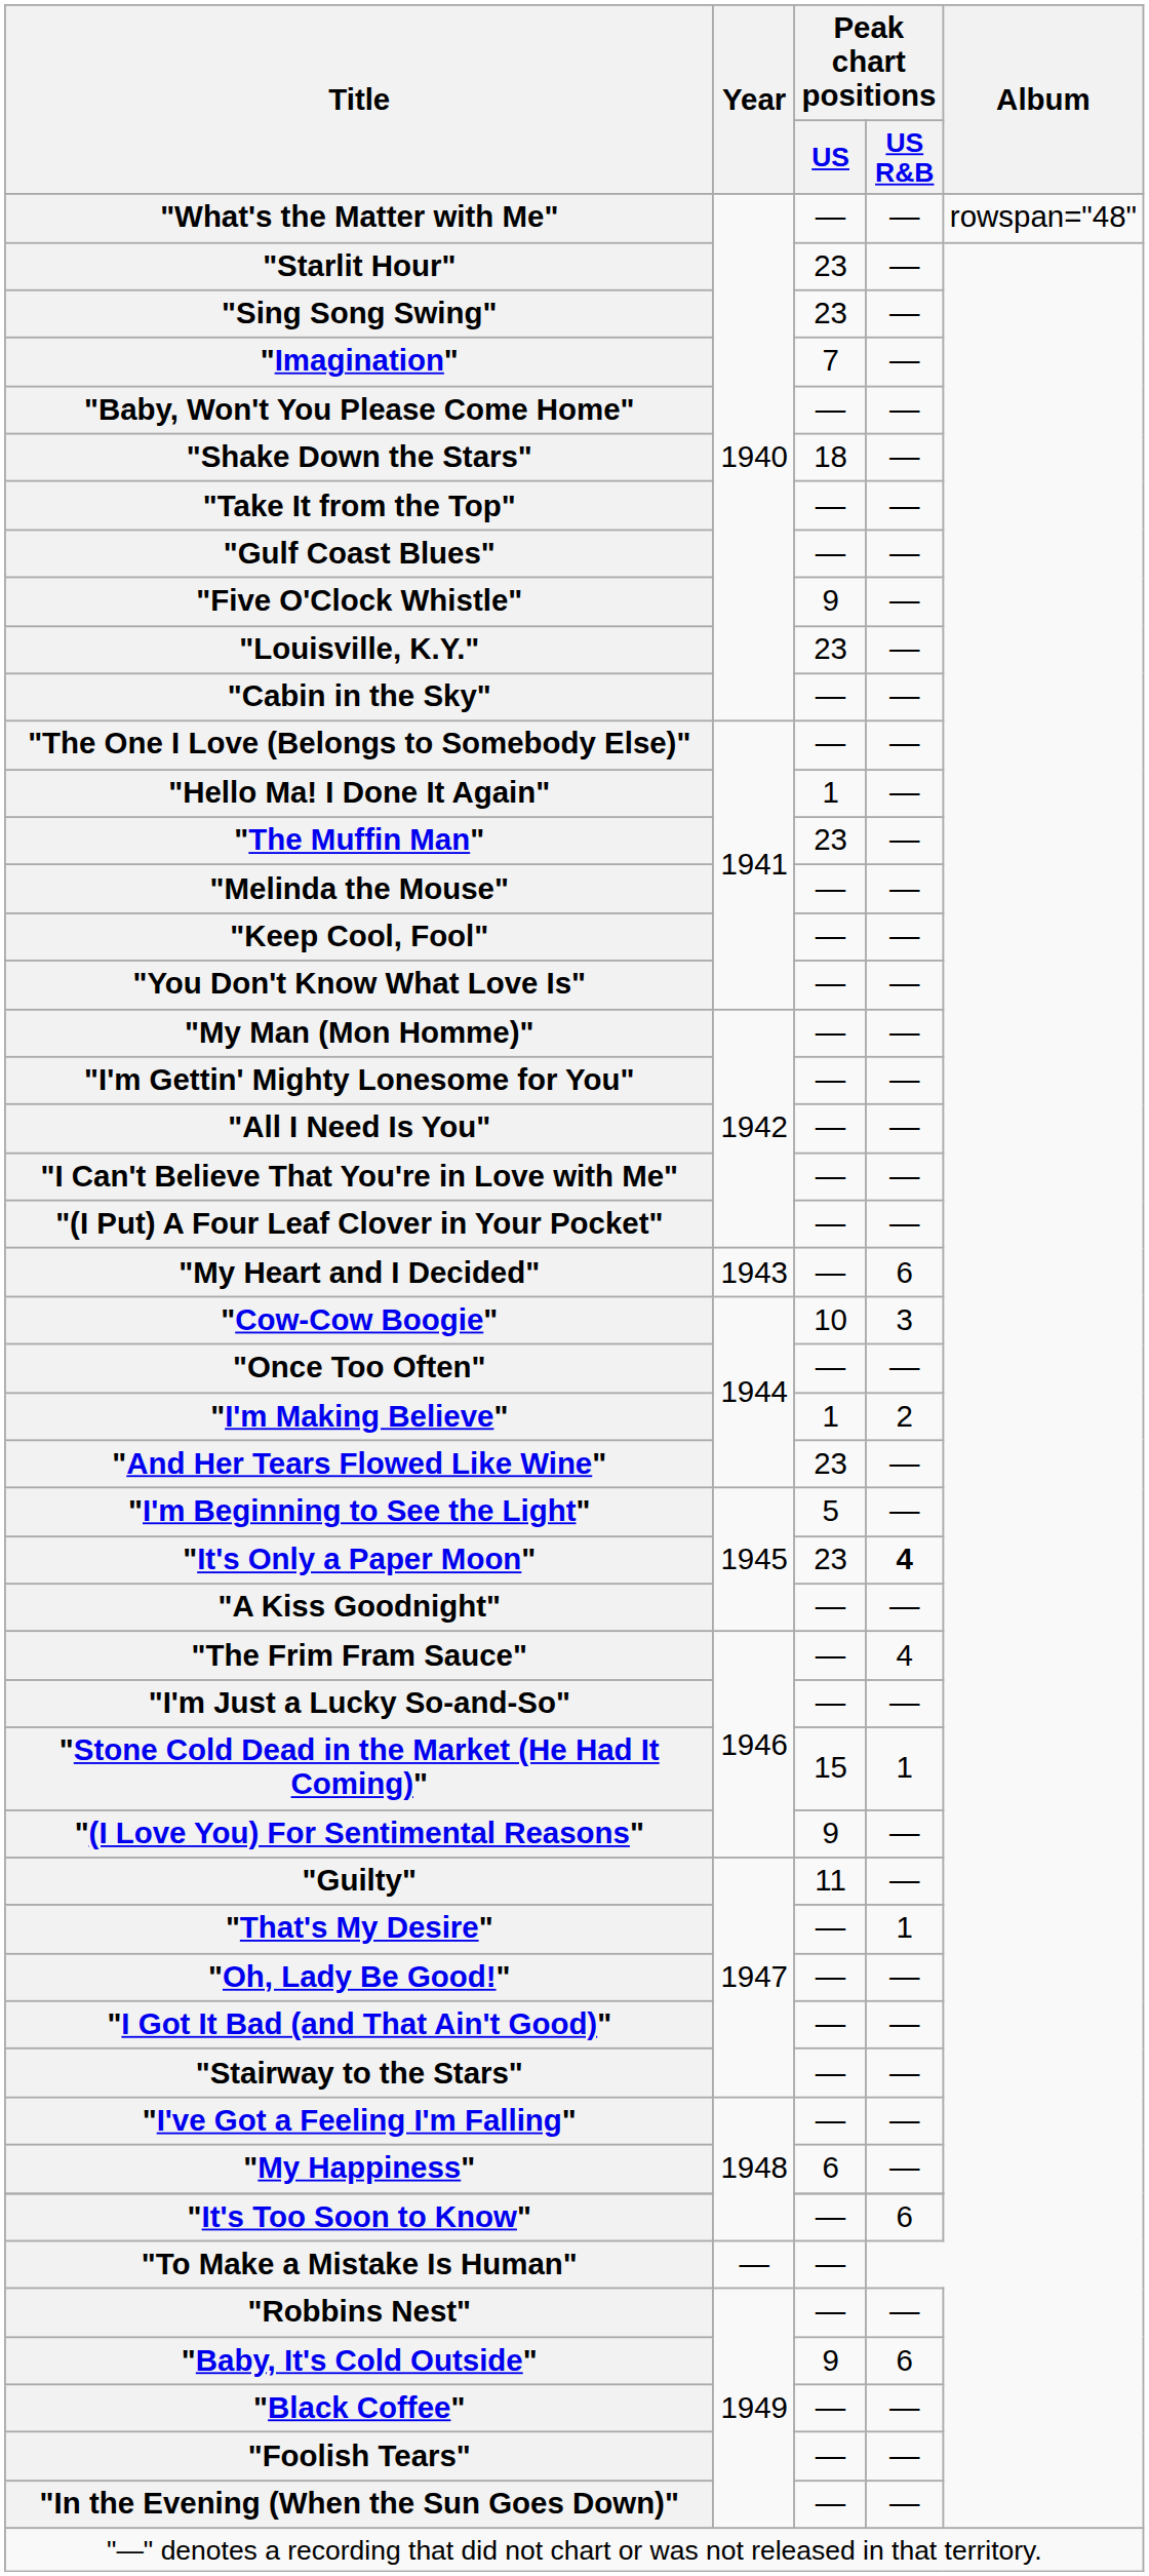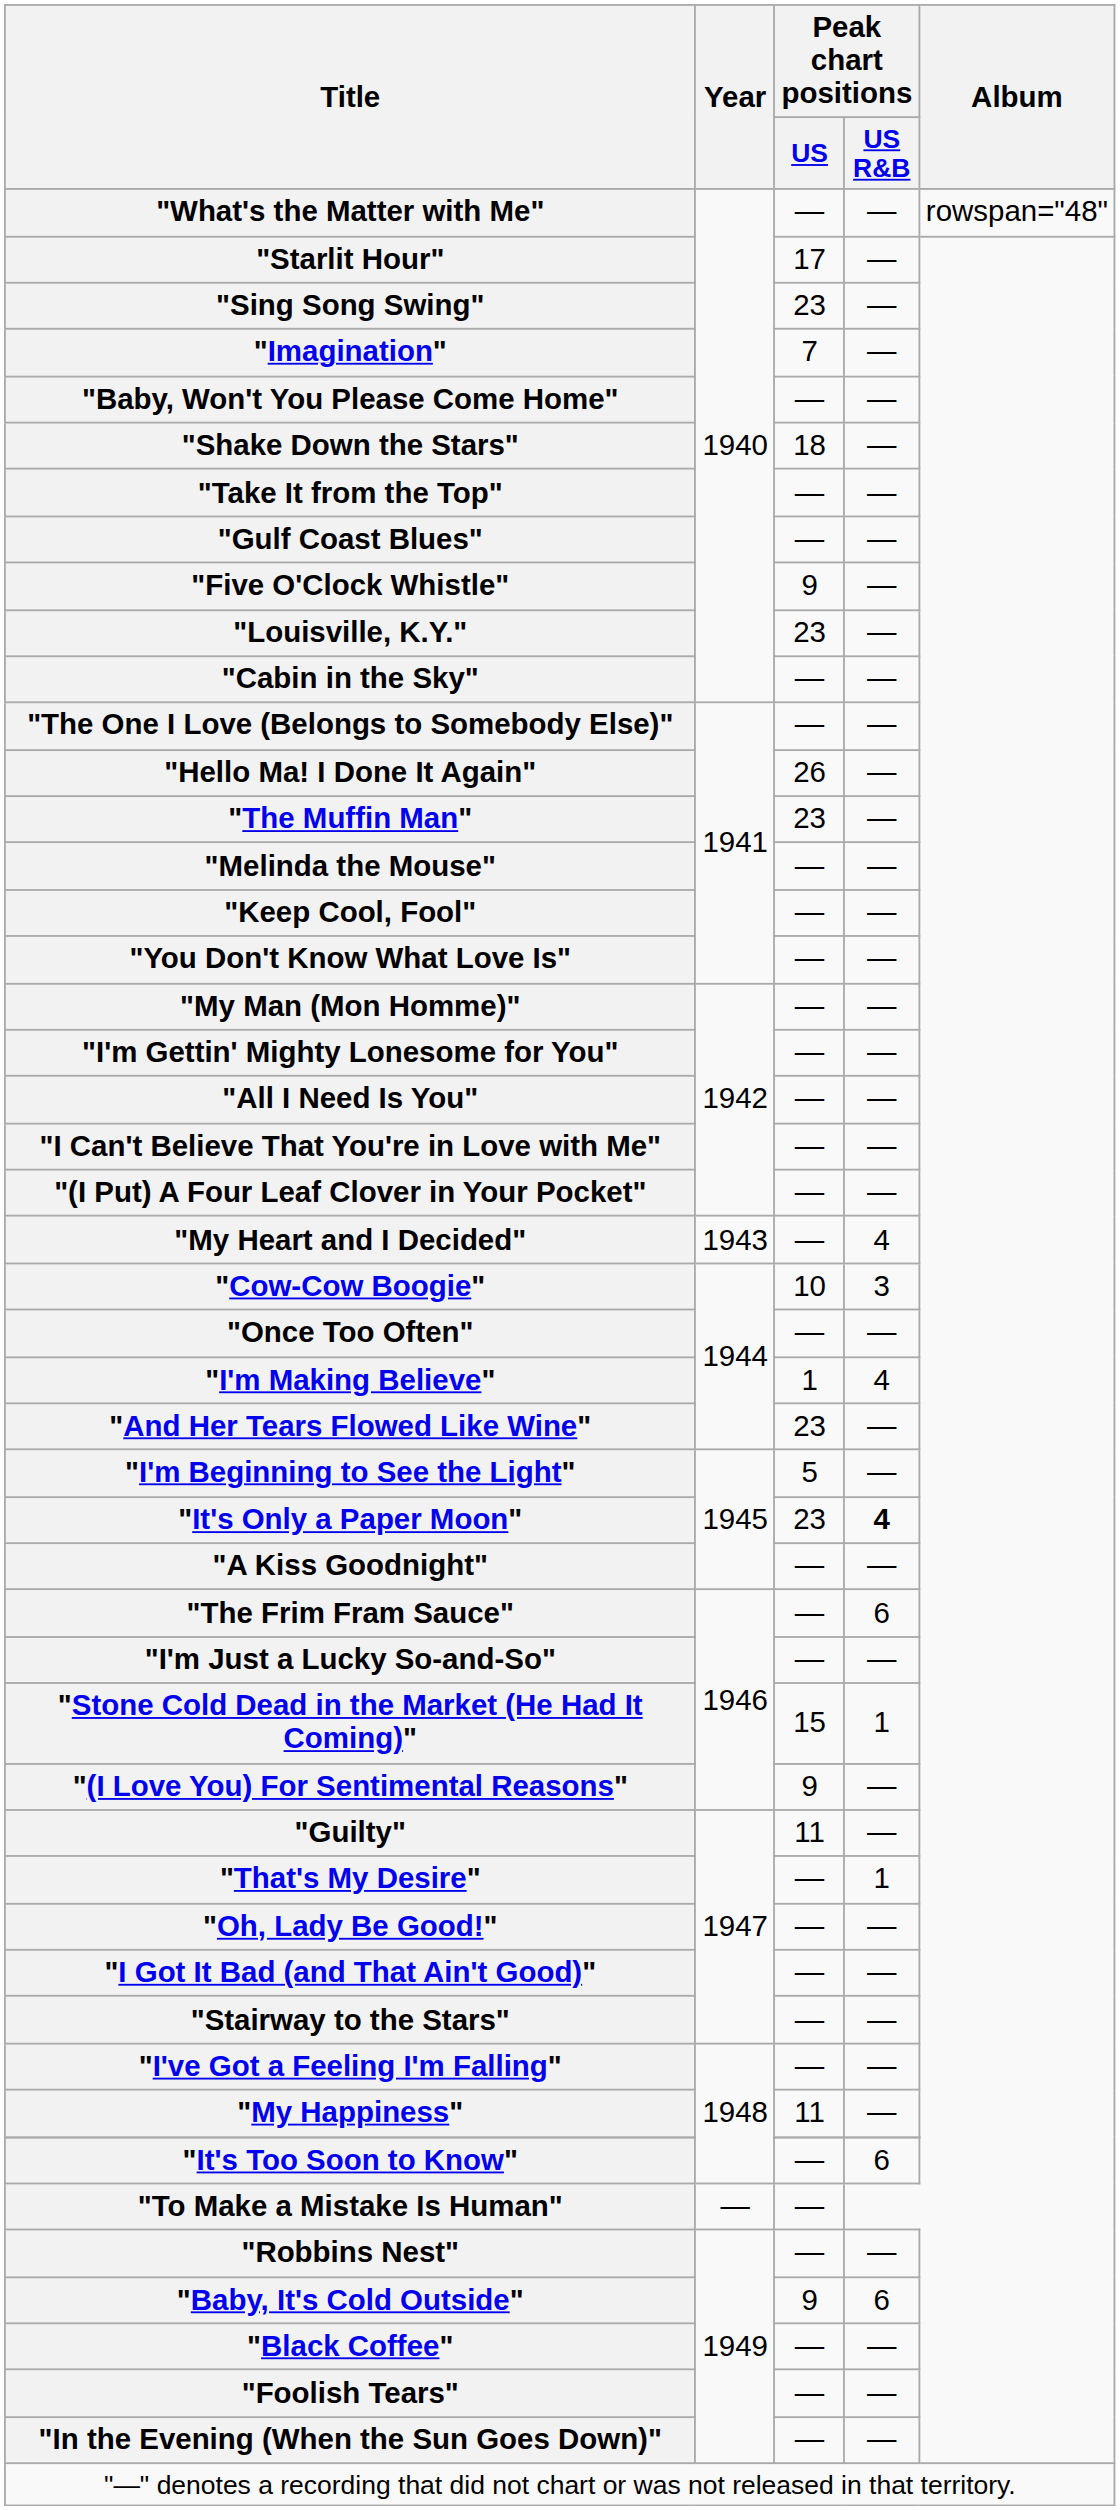"Starlit Hour" | Peak chart positions / US: 23 -> 17
"Hello Ma! I Done It Again" | Peak chart positions / US: 1 -> 26
"My Heart and I Decided" | Peak chart positions / US R&B: 6 -> 4
"I'm Making Believe" | Peak chart positions / US R&B: 2 -> 4
"The Frim Fram Sauce" | Peak chart positions / US R&B: 4 -> 6
"My Happiness" | Peak chart positions / US: 6 -> 11
